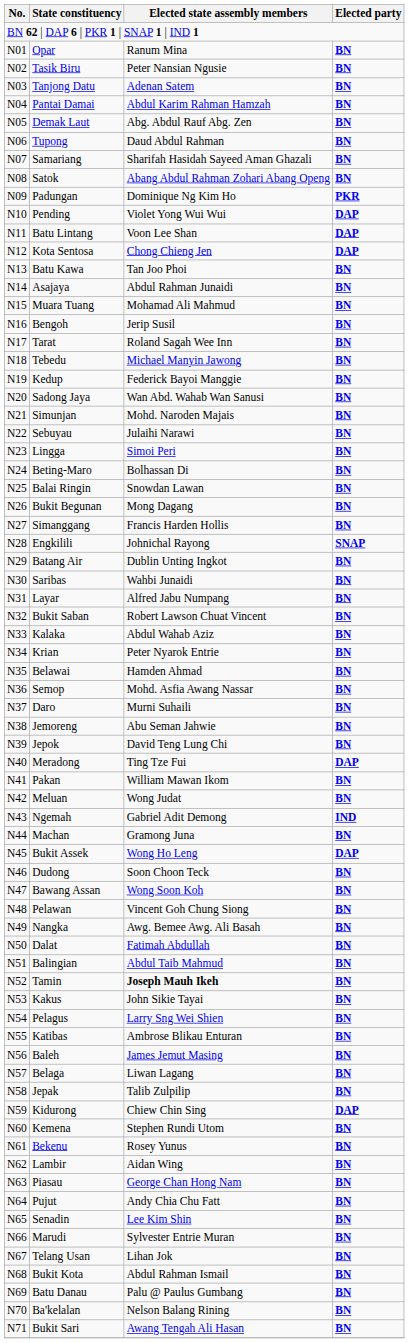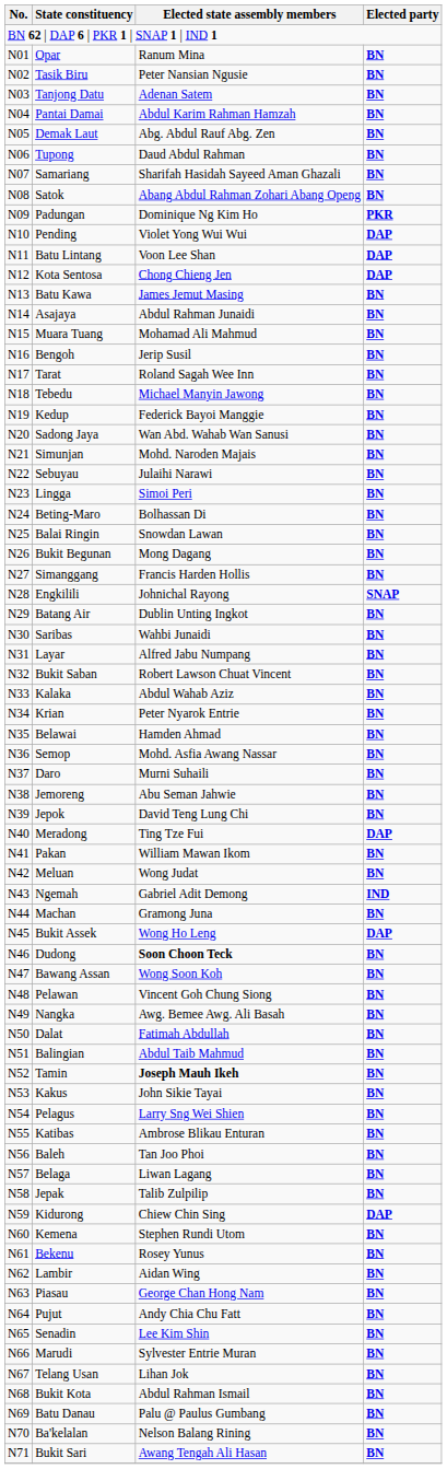Batu Kawa | Elected state assembly members: Tan Joo Phoi -> James Jemut Masing
Dudong | Elected state assembly members: normal -> bold
Baleh | Elected state assembly members: James Jemut Masing -> Tan Joo Phoi
